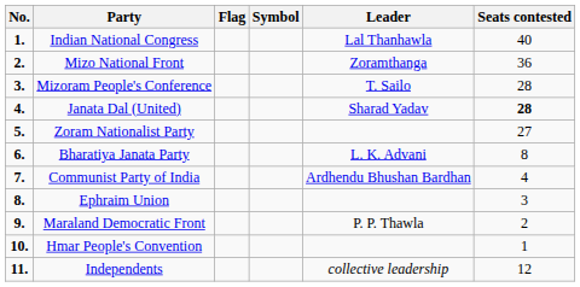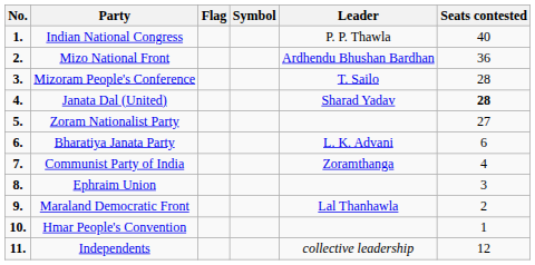Indian National Congress | Leader: Lal Thanhawla -> P. P. Thawla
Mizo National Front | Leader: Zoramthanga -> Ardhendu Bhushan Bardhan
Bharatiya Janata Party | Seats contested: 8 -> 6
Communist Party of India | Leader: Ardhendu Bhushan Bardhan -> Zoramthanga
Maraland Democratic Front | Leader: P. P. Thawla -> Lal Thanhawla
